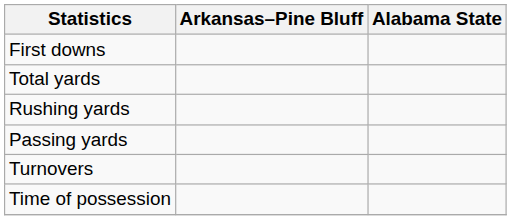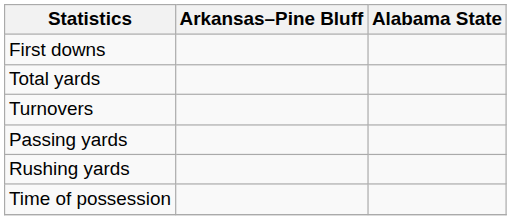rows swapped: Rushing yards <-> Turnovers
